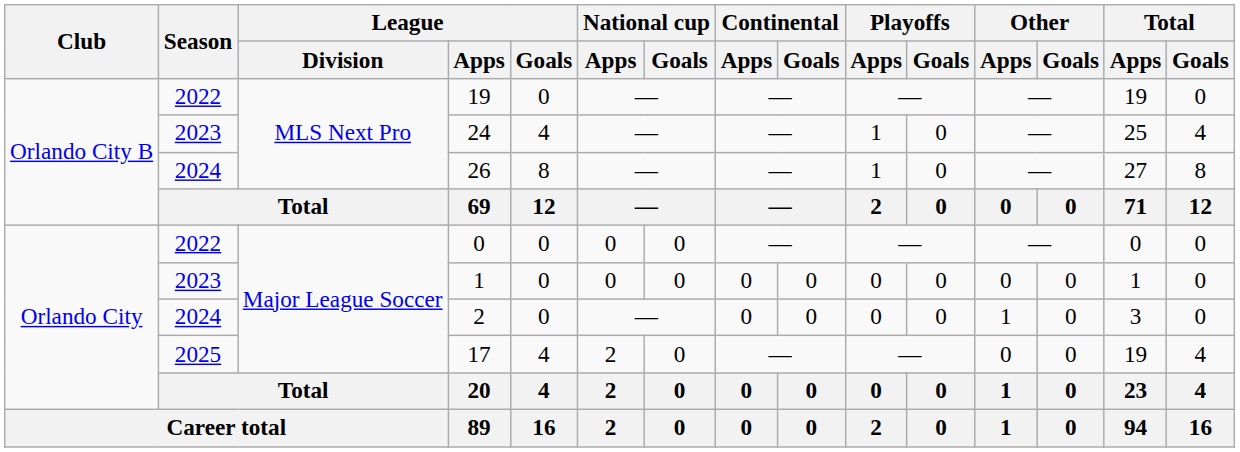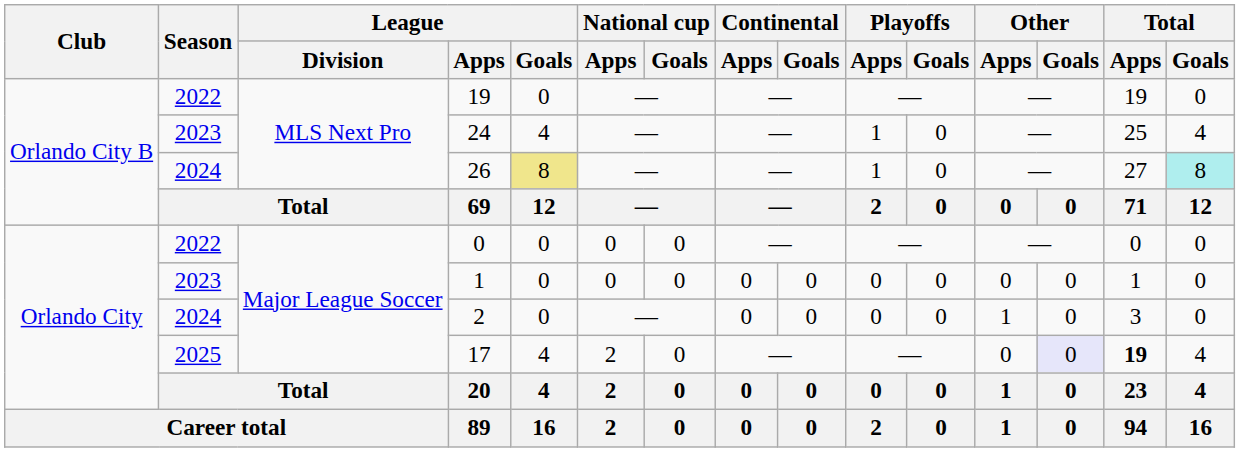26 | League / Goals: no background -> khaki background
26 | Total / Goals: no background -> paleturquoise background
17 | Other / Goals: no background -> lavender background
17 | Total / Apps: normal -> bold
